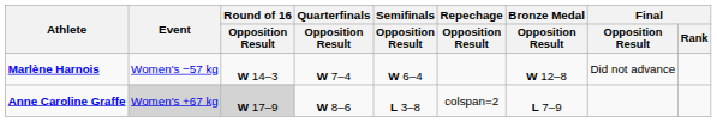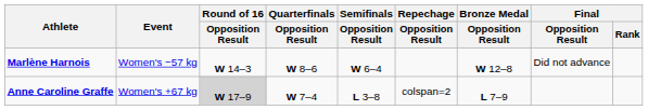Marlène Harnois | Quarterfinals / Opposition Result: W 7–4 -> W 8–6
Anne Caroline Graffe | Event: lightgrey background -> no background
Anne Caroline Graffe | Quarterfinals / Opposition Result: W 8–6 -> W 7–4
